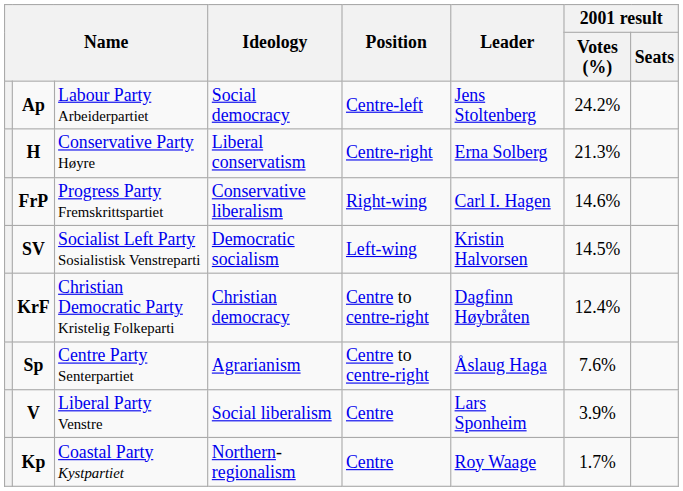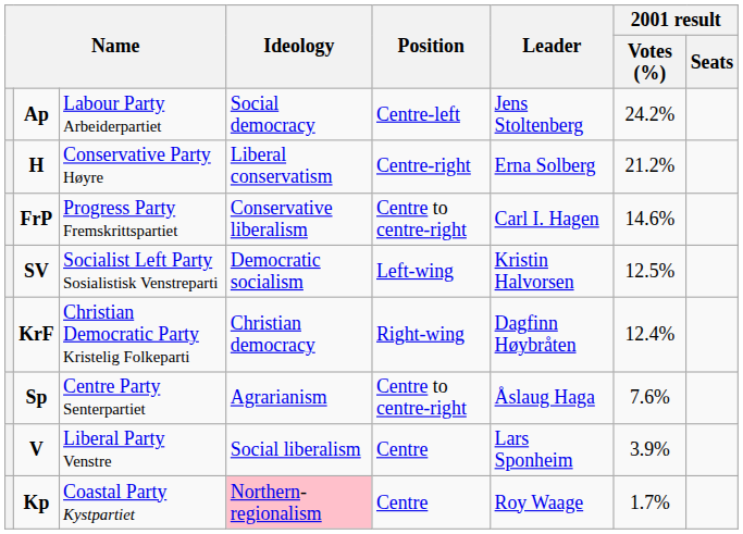H | 2001 result / Votes (%): 21.3% -> 21.2%
FrP | Position: Right-wing -> Centre to centre-right
SV | 2001 result / Votes (%): 14.5% -> 12.5%
KrF | Position: Centre to centre-right -> Right-wing
Kp | Ideology: no background -> pink background
